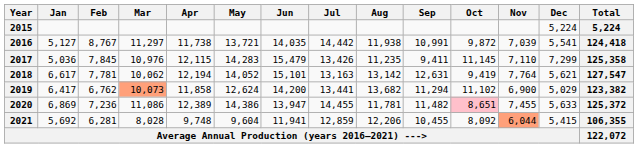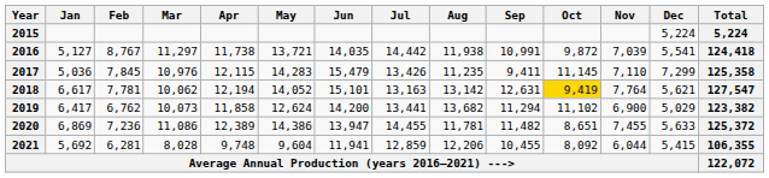2018 | Oct: no background -> gold background
2019 | Mar: lightsalmon background -> no background
2020 | Oct: pink background -> no background
2021 | Nov: lightsalmon background -> no background
